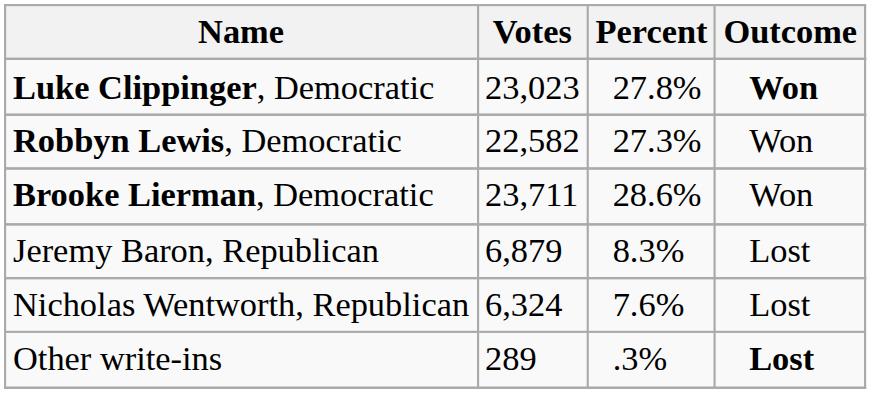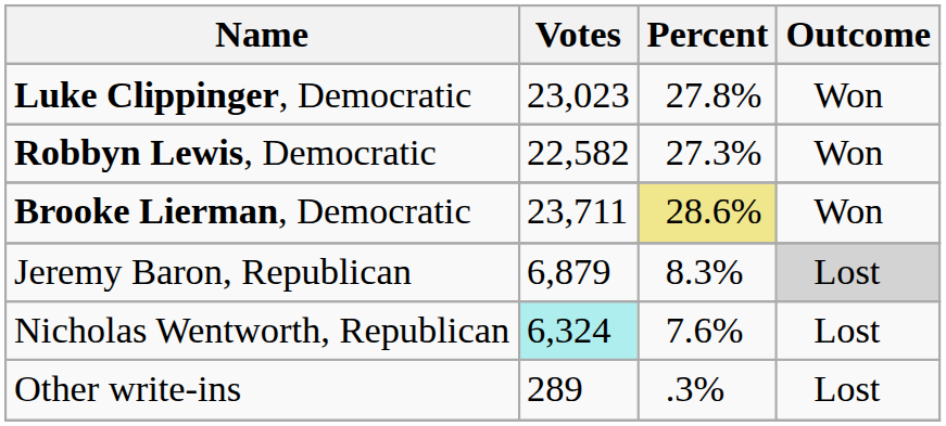Luke Clippinger, Democratic | Outcome: bold -> normal
Brooke Lierman, Democratic | Percent: no background -> khaki background
Jeremy Baron, Republican | Outcome: no background -> lightgrey background
Nicholas Wentworth, Republican | Votes: no background -> paleturquoise background
Other write-ins | Outcome: bold -> normal
